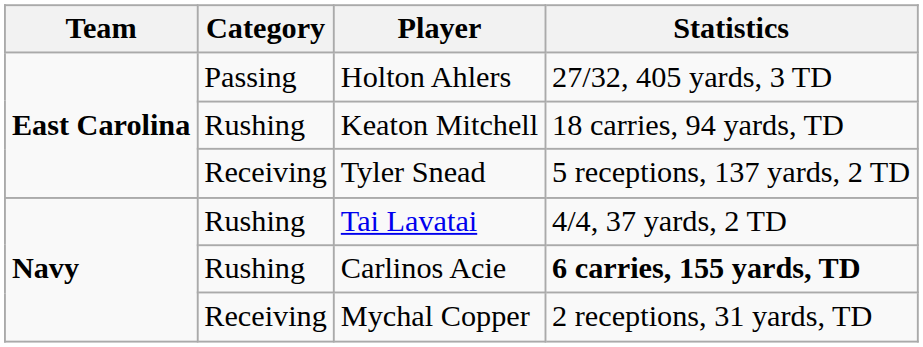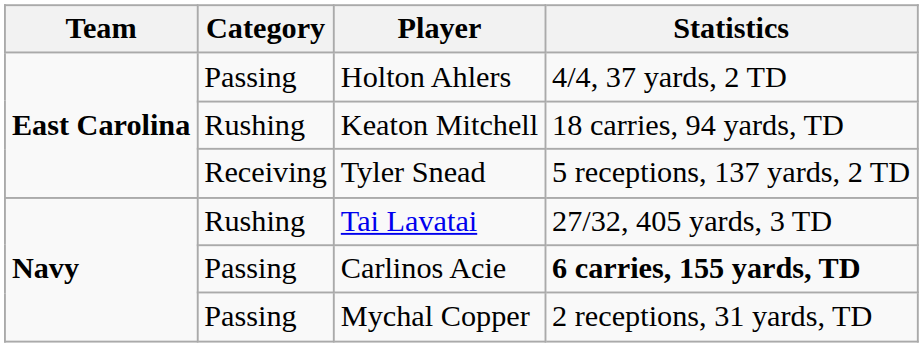Holton Ahlers | Statistics: 27/32, 405 yards, 3 TD -> 4/4, 37 yards, 2 TD
Tai Lavatai | Statistics: 4/4, 37 yards, 2 TD -> 27/32, 405 yards, 3 TD
Carlinos Acie | Category: Rushing -> Passing
Mychal Copper | Category: Receiving -> Passing
